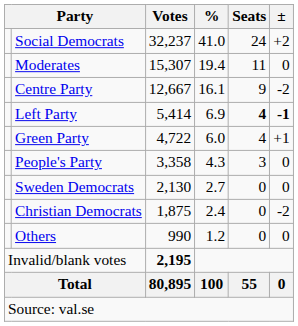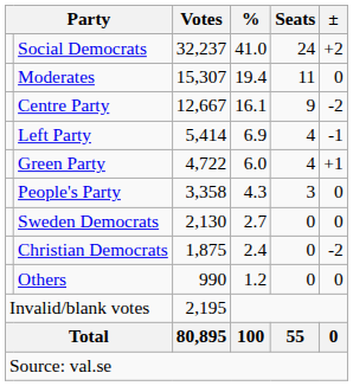Left Party | Seats: bold -> normal
Left Party | ±: bold -> normal
Invalid/blank votes | Votes: bold -> normal
